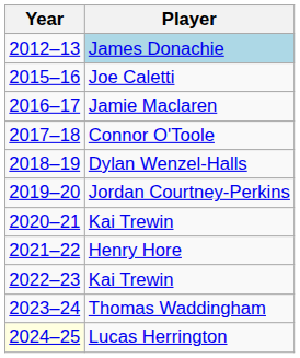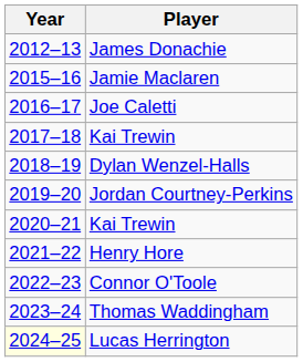row 2 | Player: lightblue background -> no background
row 3 | Player: Joe Caletti -> Jamie Maclaren
row 4 | Player: Jamie Maclaren -> Joe Caletti
row 5 | Player: Connor O'Toole -> Kai Trewin
row 10 | Player: Kai Trewin -> Connor O'Toole
